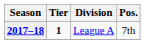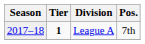League A | Season: bold -> normal
